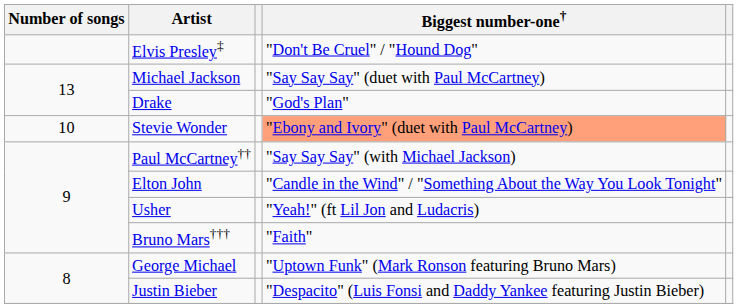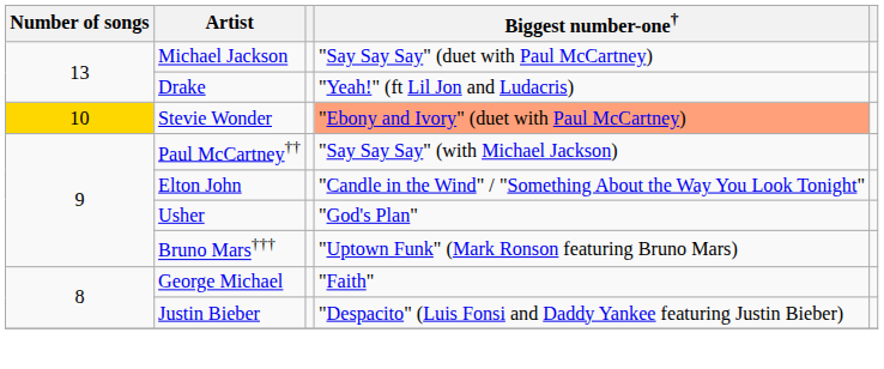- row: Elvis Presley‡ | "Don't Be Cruel" / "Hound Dog"
Drake | Biggest number-one†: "God's Plan" -> "Yeah!" (ft Lil Jon and Ludacris)
Stevie Wonder | Number of songs: no background -> gold background
Usher | Biggest number-one†: "Yeah!" (ft Lil Jon and Ludacris) -> "God's Plan"
Bruno Mars††† | Biggest number-one†: "Faith" -> "Uptown Funk" (Mark Ronson featuring Bruno Mars)
George Michael | Biggest number-one†: "Uptown Funk" (Mark Ronson featuring Bruno Mars) -> "Faith"
